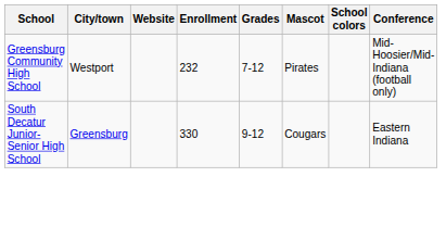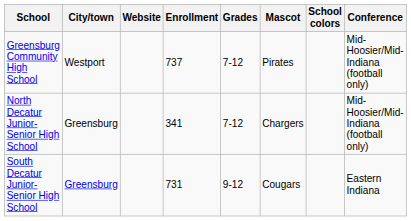Greensburg Community High School | Enrollment: 232 -> 737
+ row: North Decatur Junior-Senior High School | Greensburg | 341 | 7-12 | Chargers | Mid-Hoosier/Mid-Indiana (football only)
South Decatur Junior-Senior High School | Enrollment: 330 -> 731
